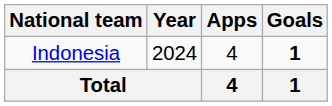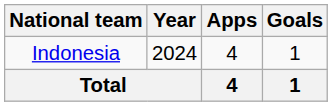Indonesia | Goals: bold -> normal
